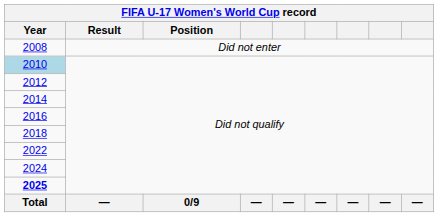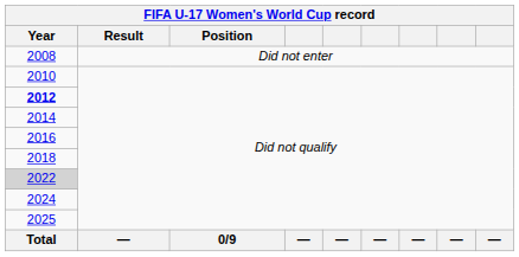2010 | Year: lightblue background -> no background
2012 | Year: normal -> bold
2022 | Year: no background -> lightgrey background
2025 | Year: bold -> normal
